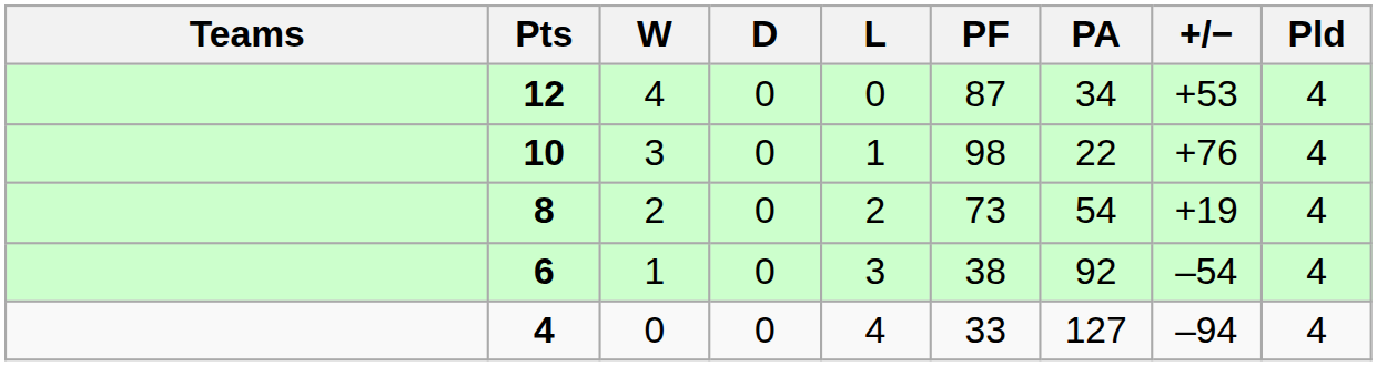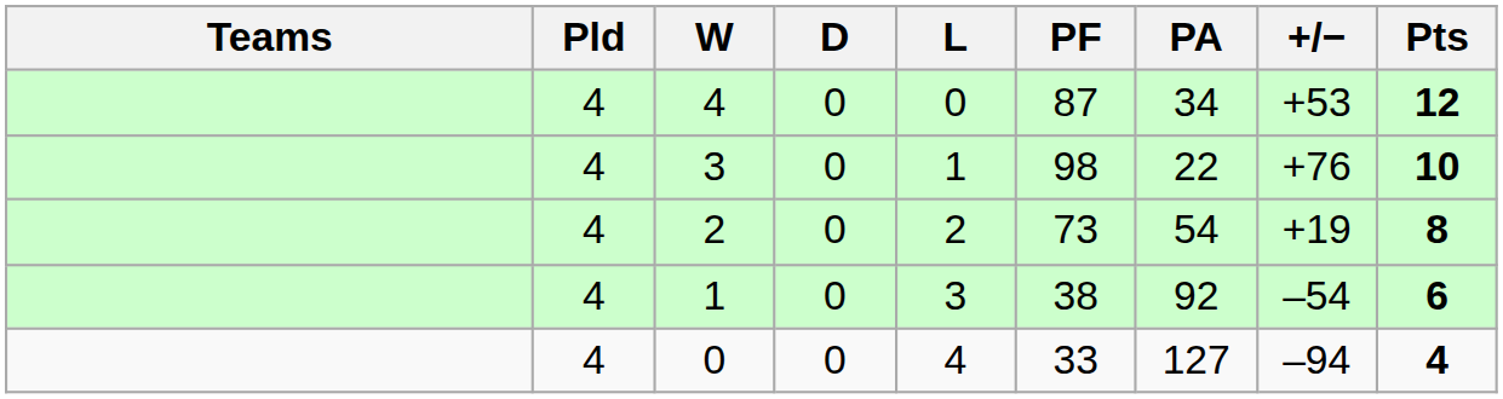columns swapped: Pld <-> Pts
